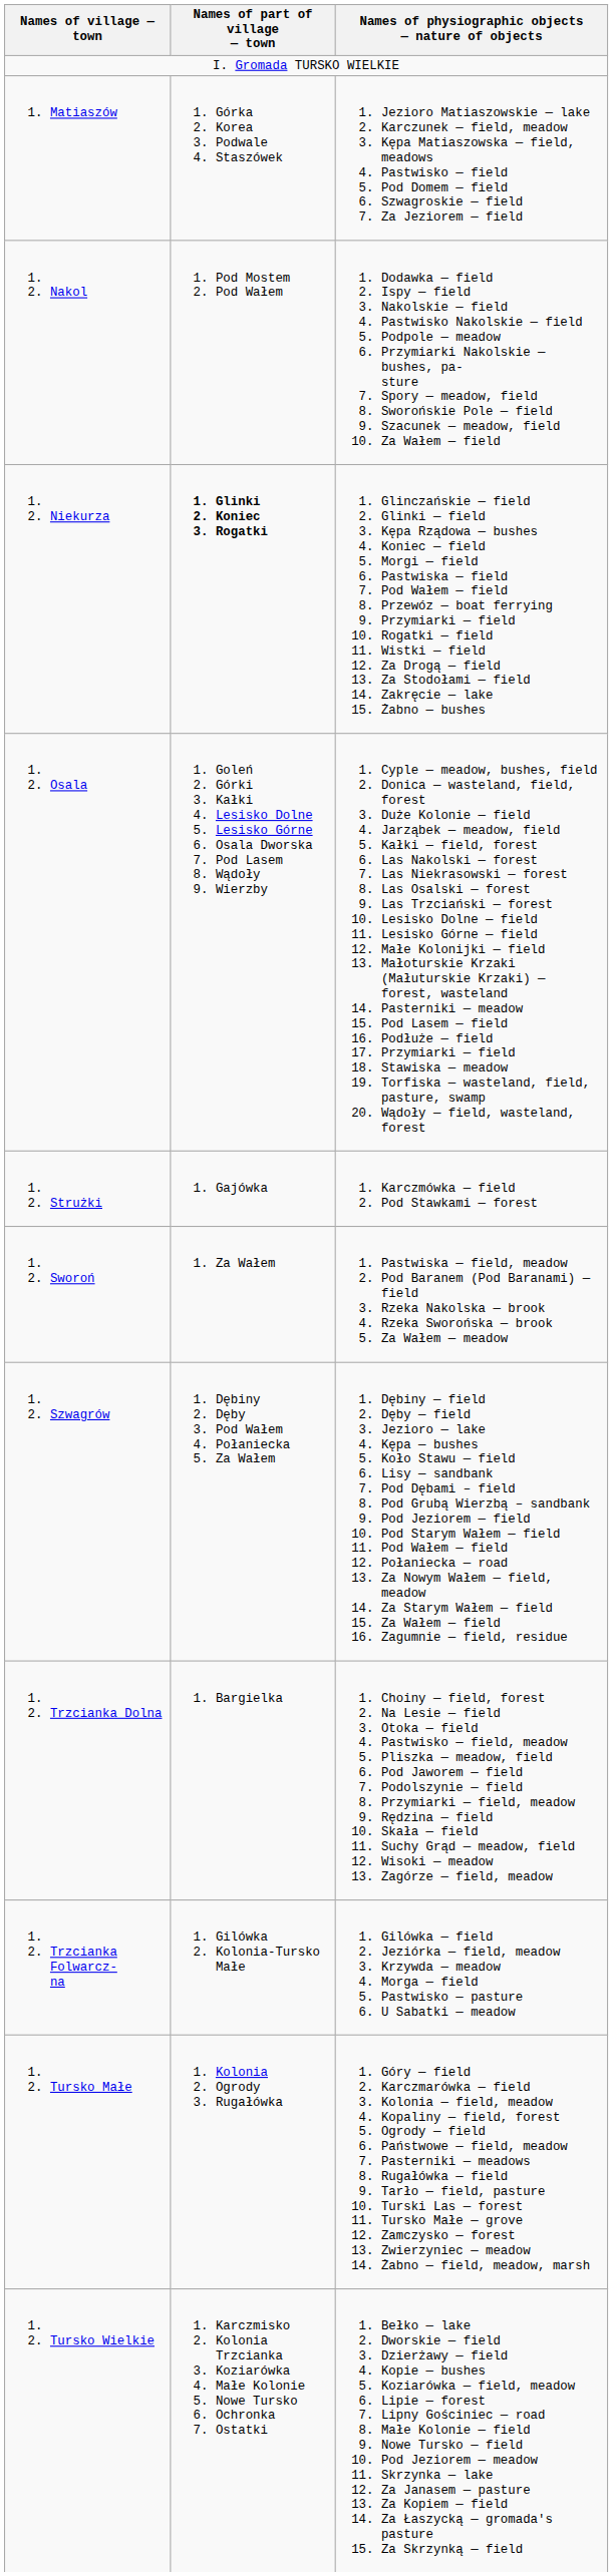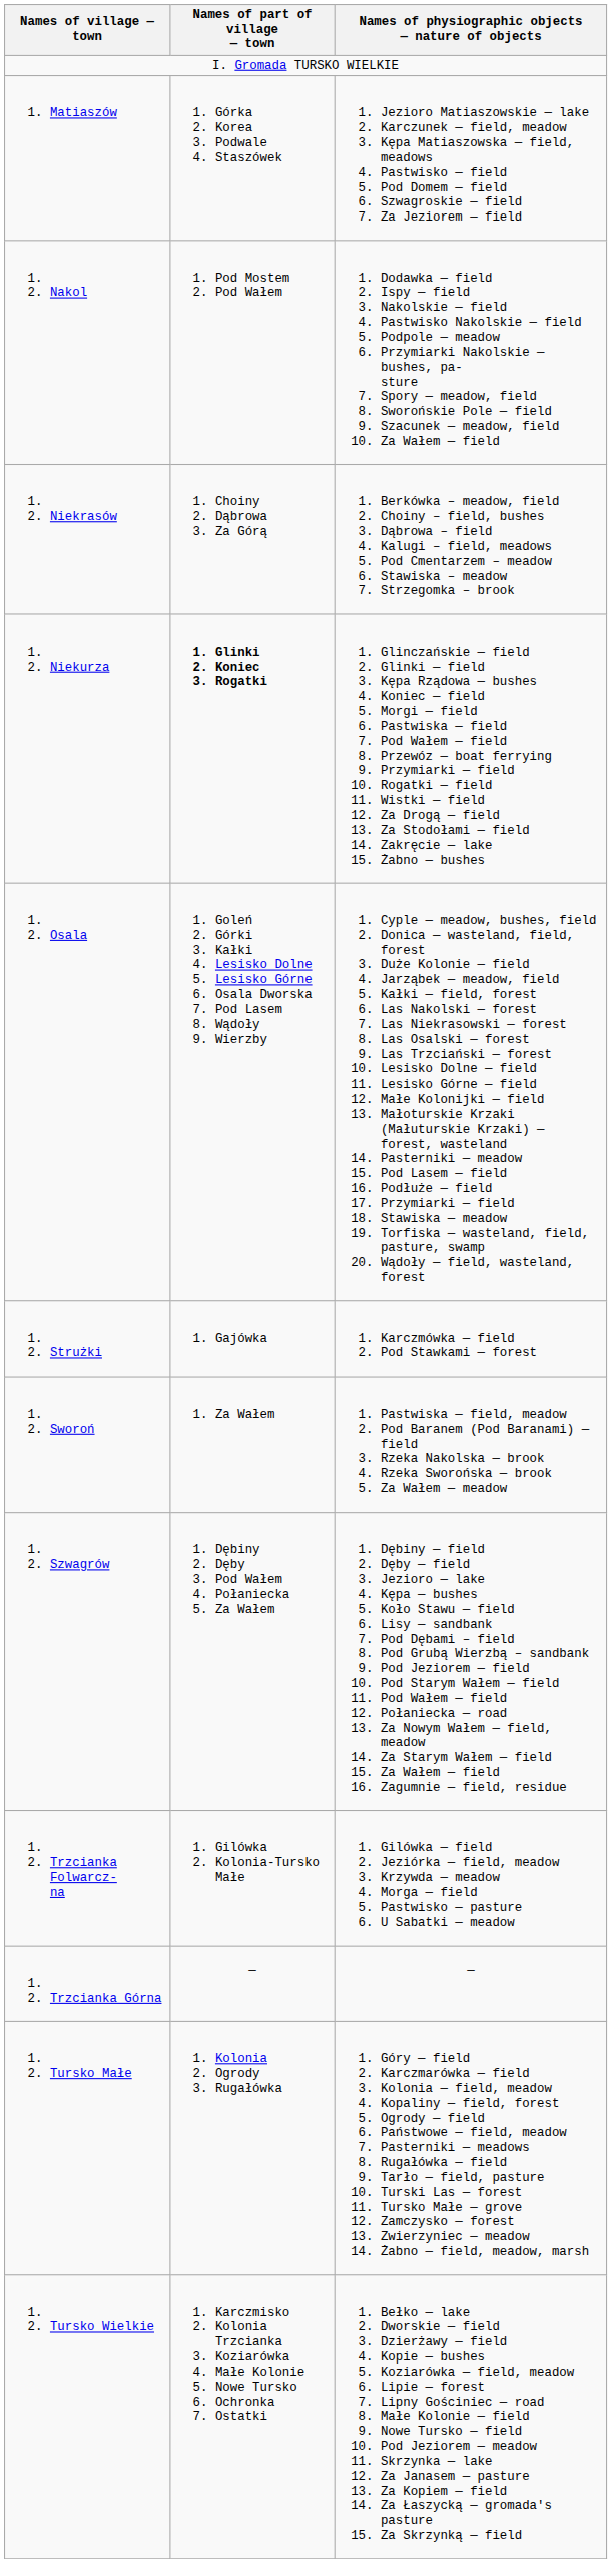+ row: Niekrasów | Choiny Dąbrowa Za Górą | Berkówka – meadow, field Choiny – field, bushes Dąbrowa – field Kalugi – field, meadows Pod Cmentarzem – meadow Stawiska – meadow Strzegomka – brook
- row: Trzcianka Dolna | Bargielka | Choiny — field, forest Na Lesie — field Otoka — field Pastwisko — field, meadow Pliszka — meadow, field Pod Jaworem — field Podolszynie — field Przymiarki — field, meadow Rędzina — field Skała — field Suchy Grąd — meadow, field Wisoki — meadow Zagórze — field, meadow
+ row: Trzcianka Górna | — | —
